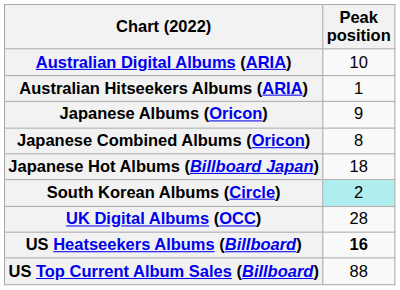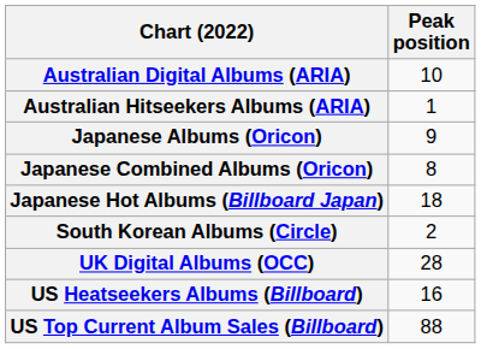South Korean Albums (Circle) | Peak position: paleturquoise background -> no background
US Heatseekers Albums (Billboard) | Peak position: bold -> normal
